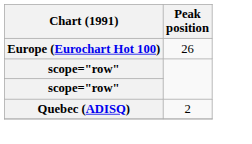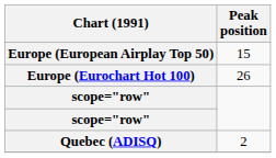+ row: Europe (European Airplay Top 50) | 15
